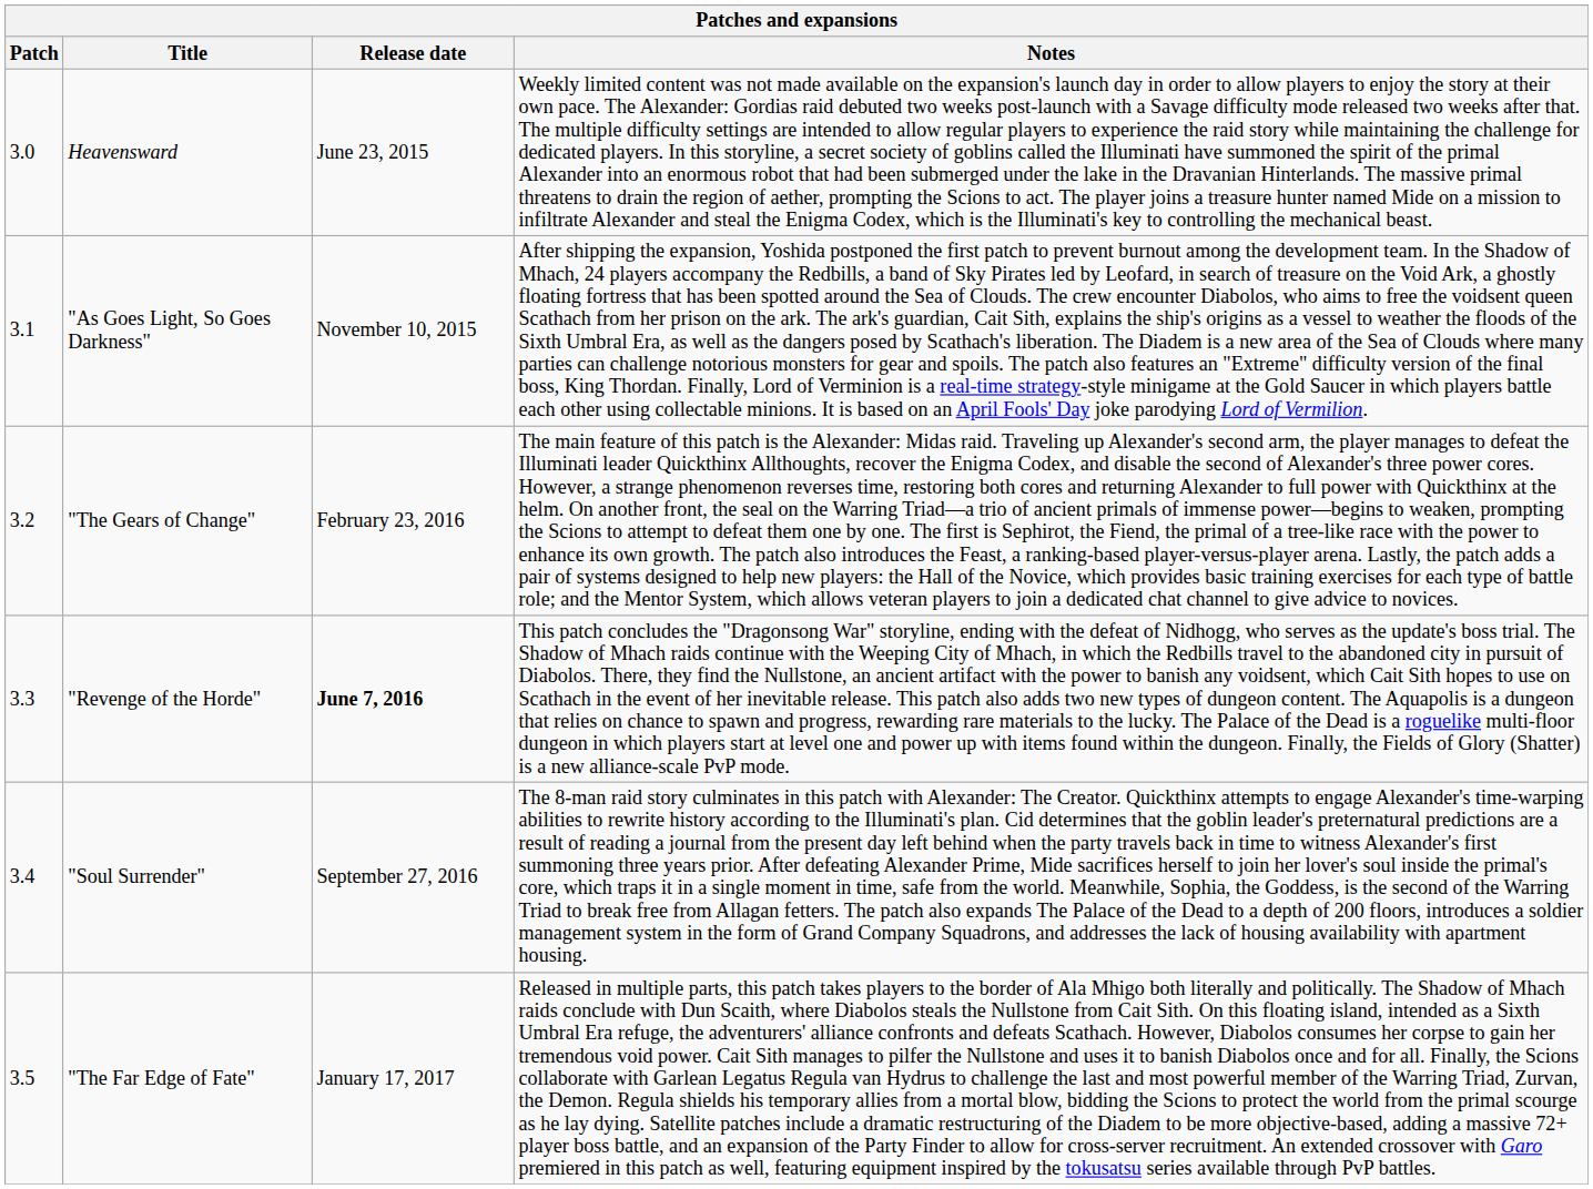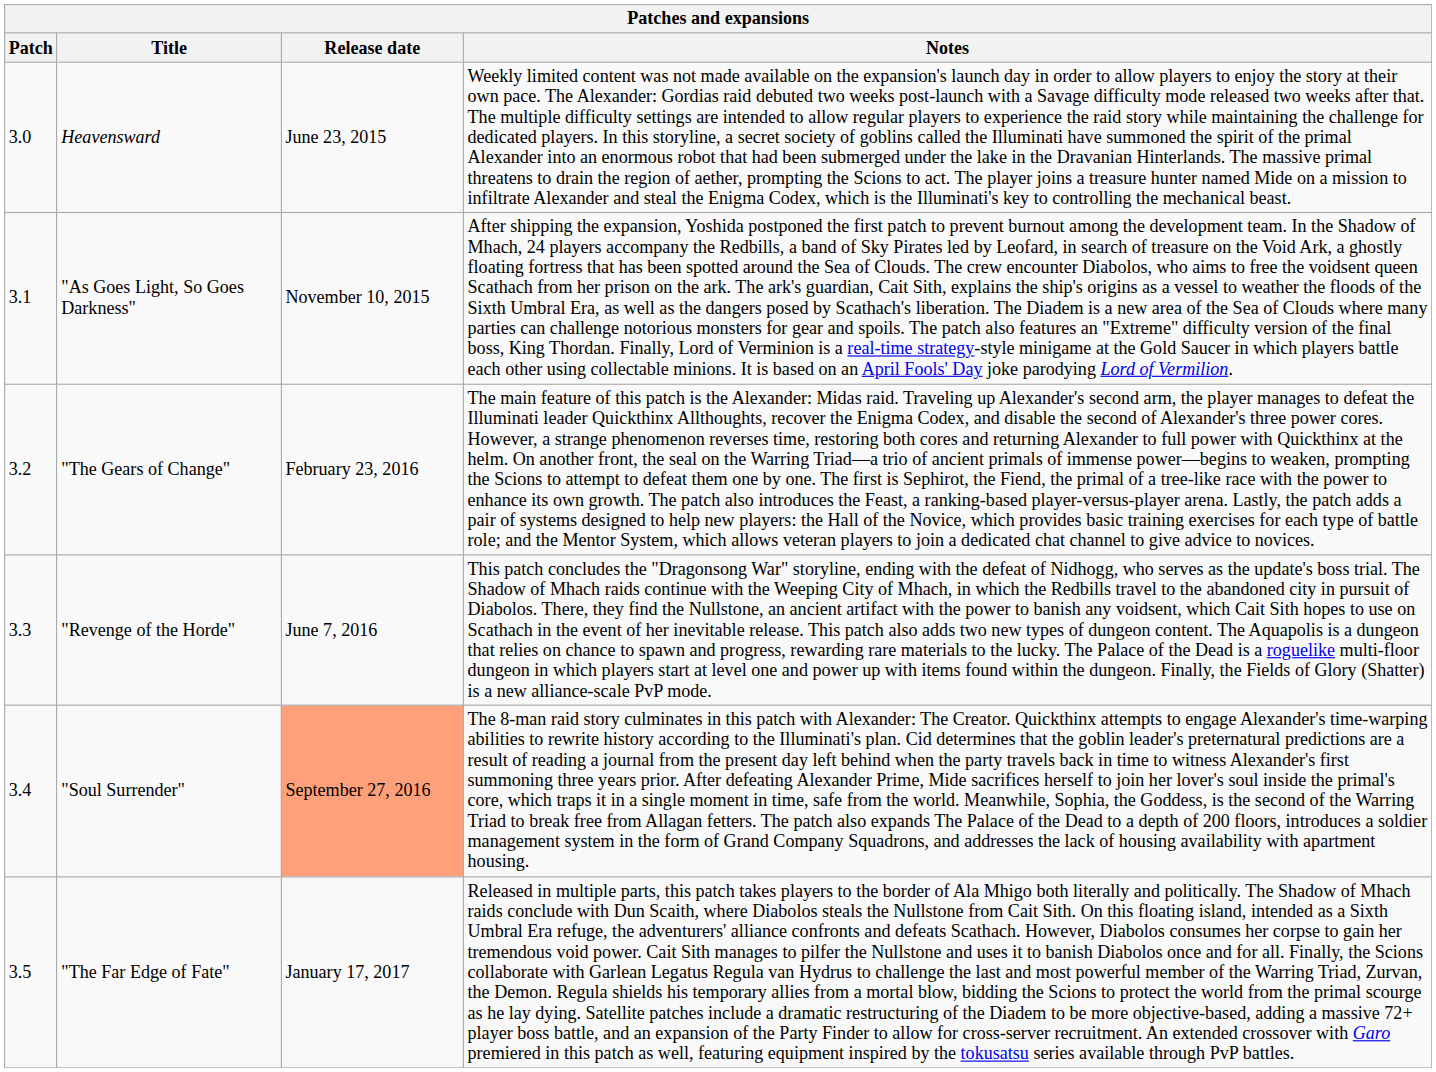"Revenge of the Horde" | Release date: bold -> normal
"Soul Surrender" | Release date: no background -> lightsalmon background
